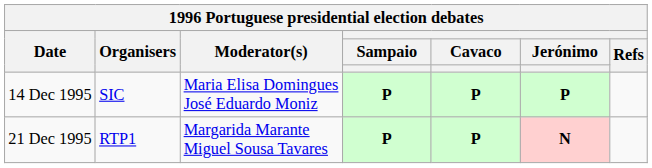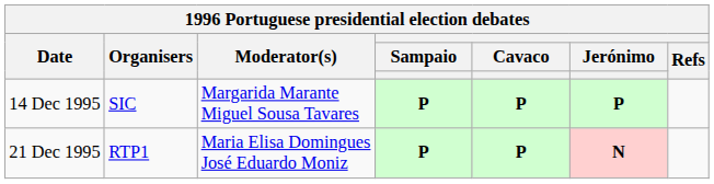14 Dec 1995 | Moderator(s): Maria Elisa Domingues José Eduardo Moniz -> Margarida Marante Miguel Sousa Tavares
21 Dec 1995 | Moderator(s): Margarida Marante Miguel Sousa Tavares -> Maria Elisa Domingues José Eduardo Moniz
